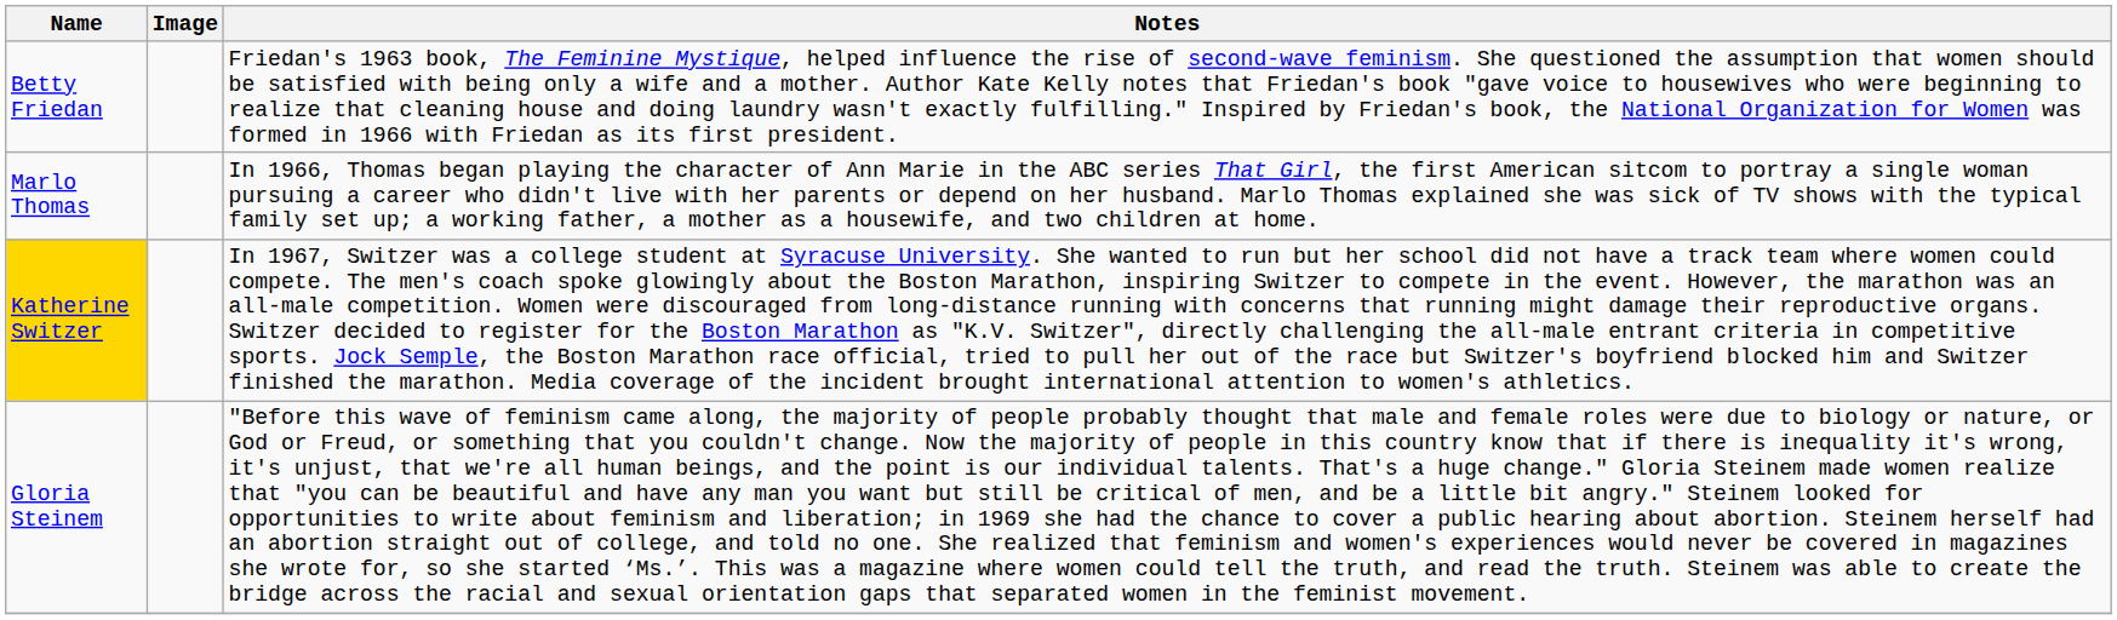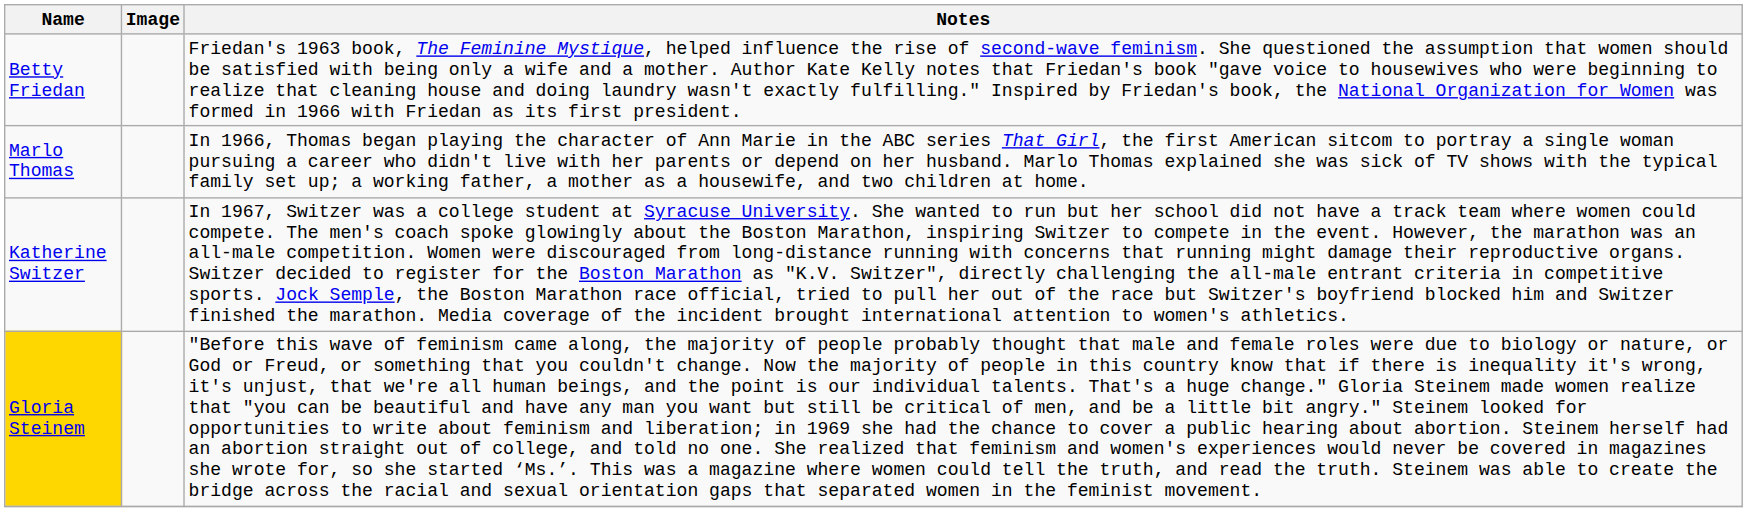Katherine Switzer | Name: gold background -> no background
Gloria Steinem | Name: no background -> gold background
